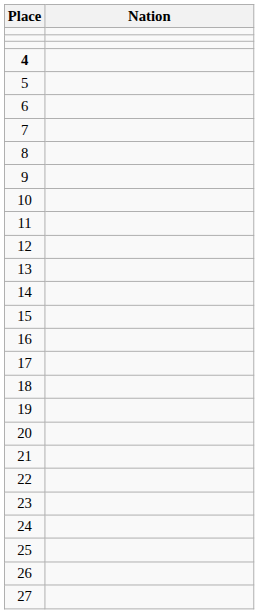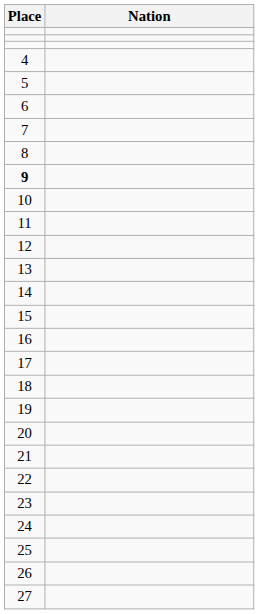row 5 | Place: bold -> normal
row 10 | Place: normal -> bold
